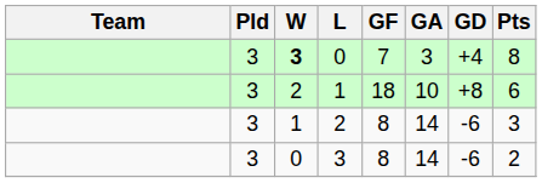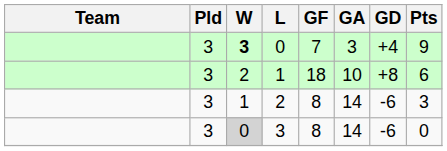row 2 | Pts: 8 -> 9
row 5 | W: no background -> lightgrey background
row 5 | Pts: 2 -> 0
